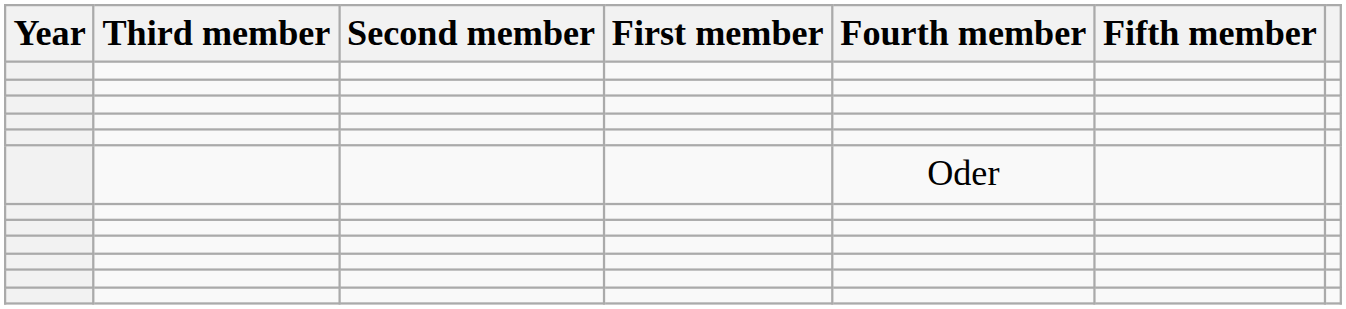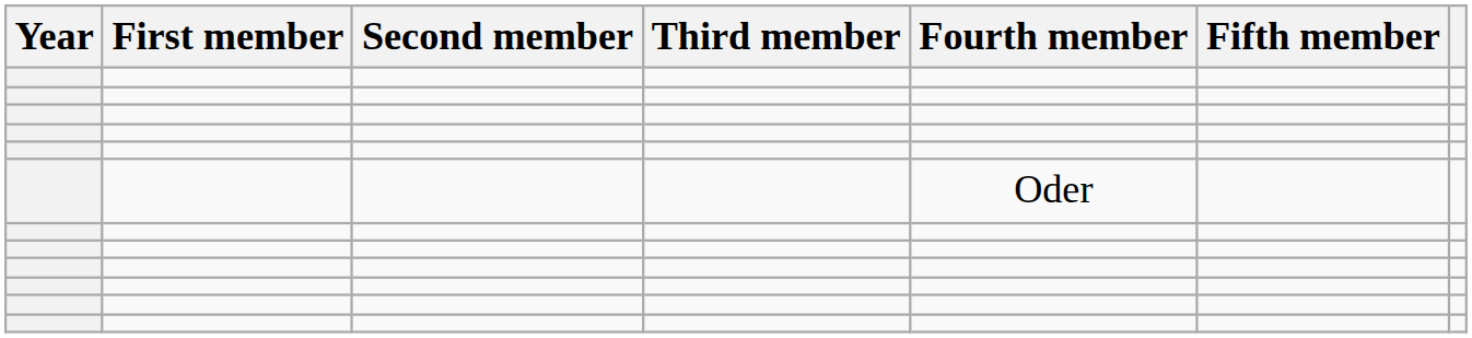columns swapped: First member <-> Third member
